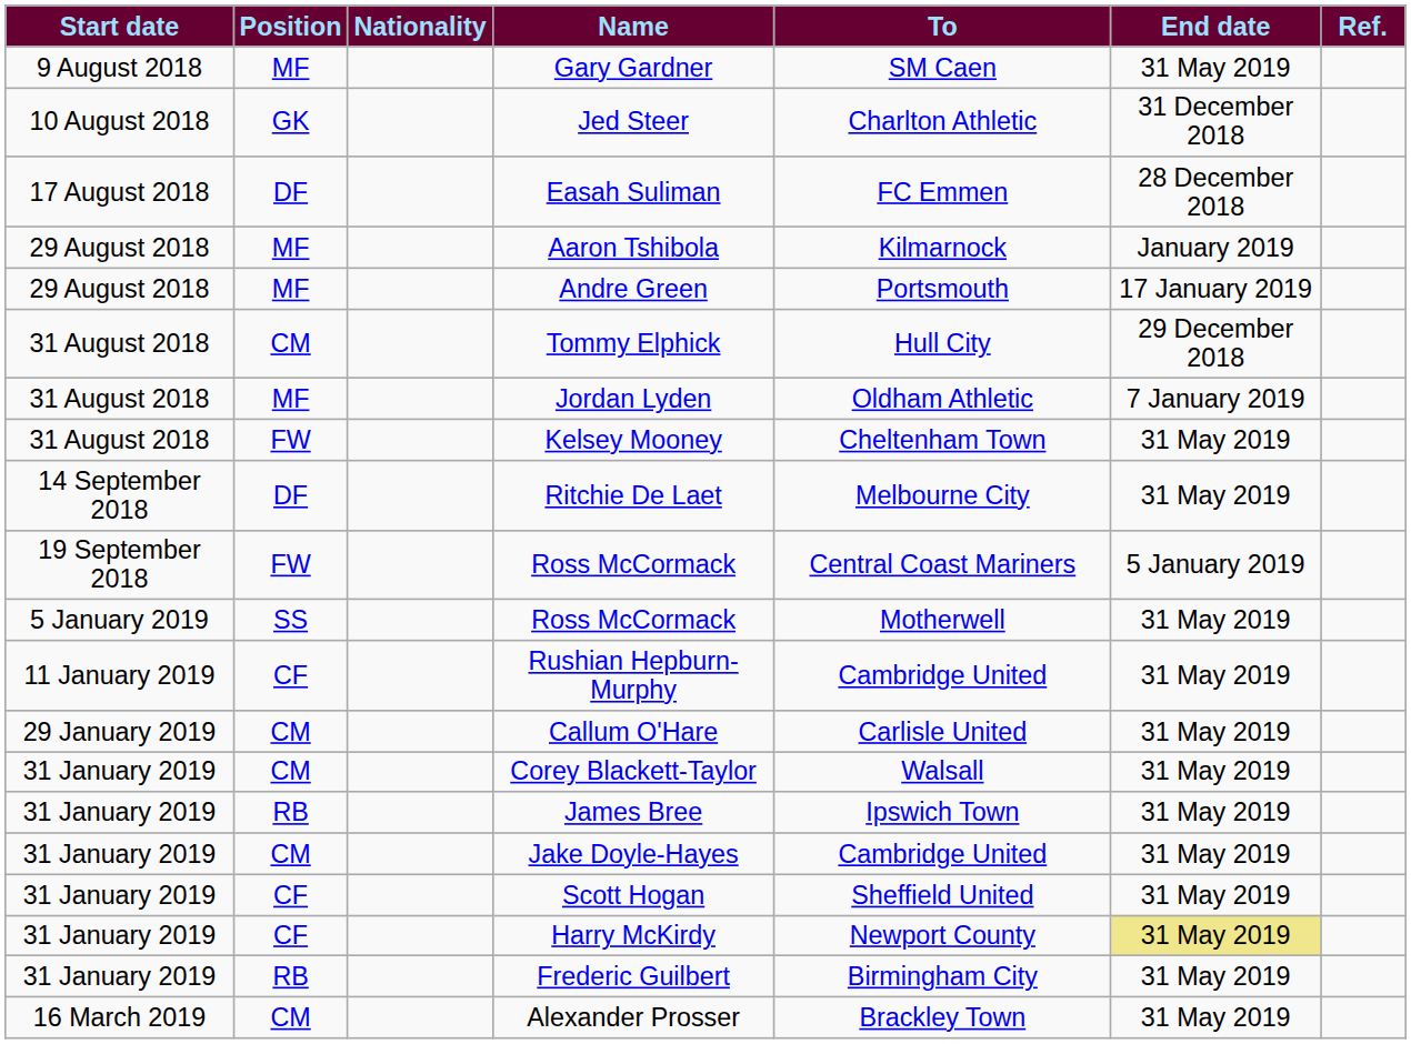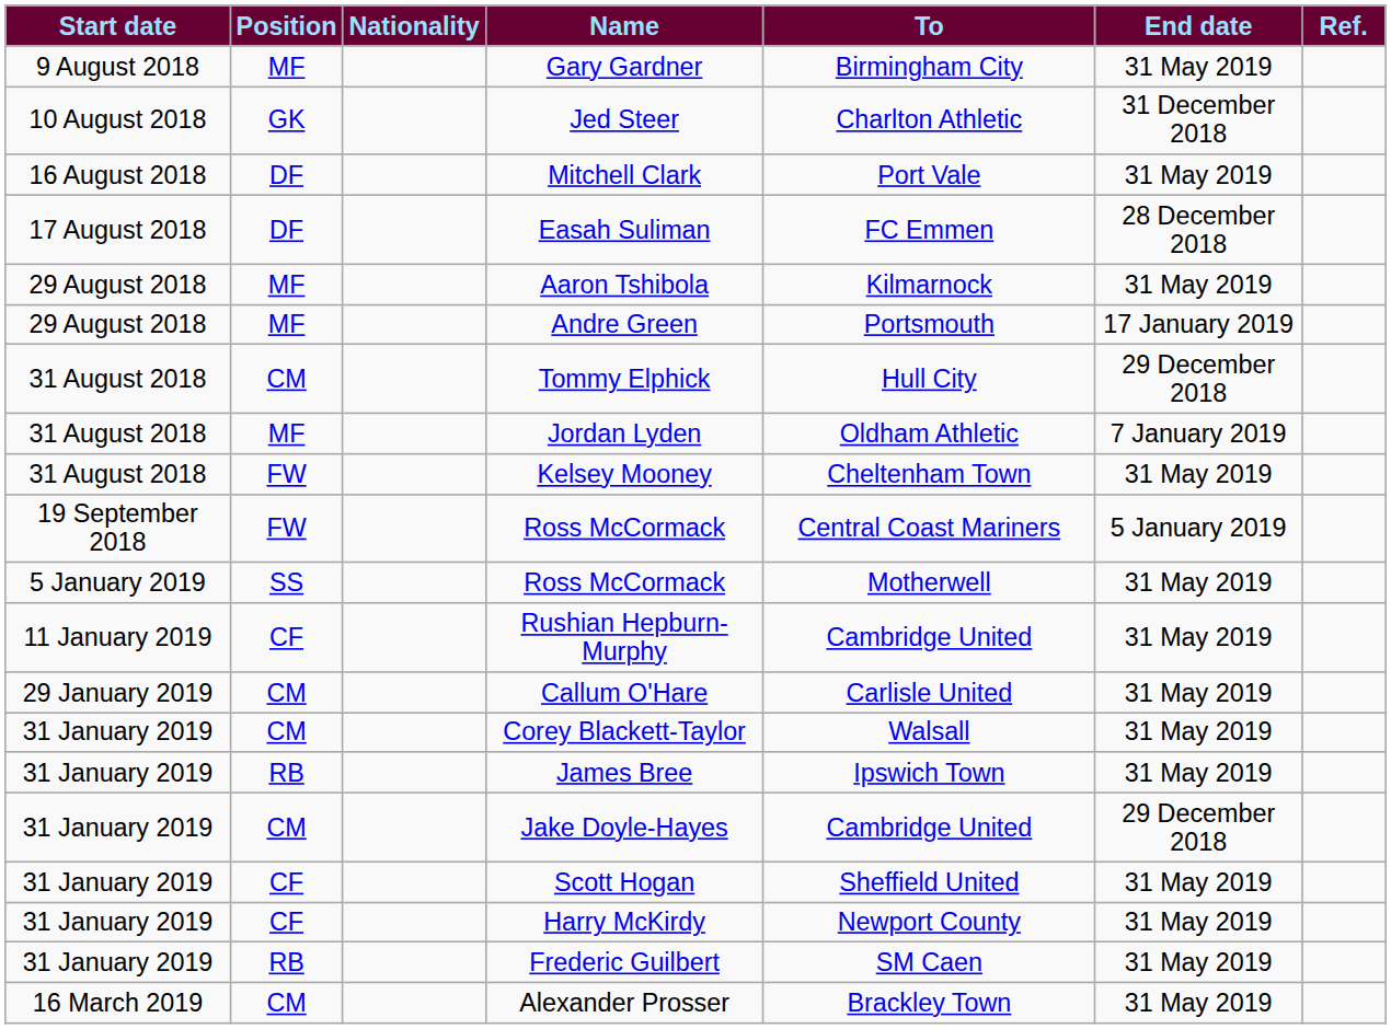Gary Gardner | To: SM Caen -> Birmingham City
+ row: 16 August 2018 | DF | Mitchell Clark | Port Vale | 31 May 2019
Aaron Tshibola | End date: January 2019 -> 31 May 2019
- row: 14 September 2018 | DF | Ritchie De Laet | Melbourne City | 31 May 2019
Jake Doyle-Hayes | End date: 31 May 2019 -> 29 December 2018
Harry McKirdy | End date: khaki background -> no background
Frederic Guilbert | To: Birmingham City -> SM Caen
